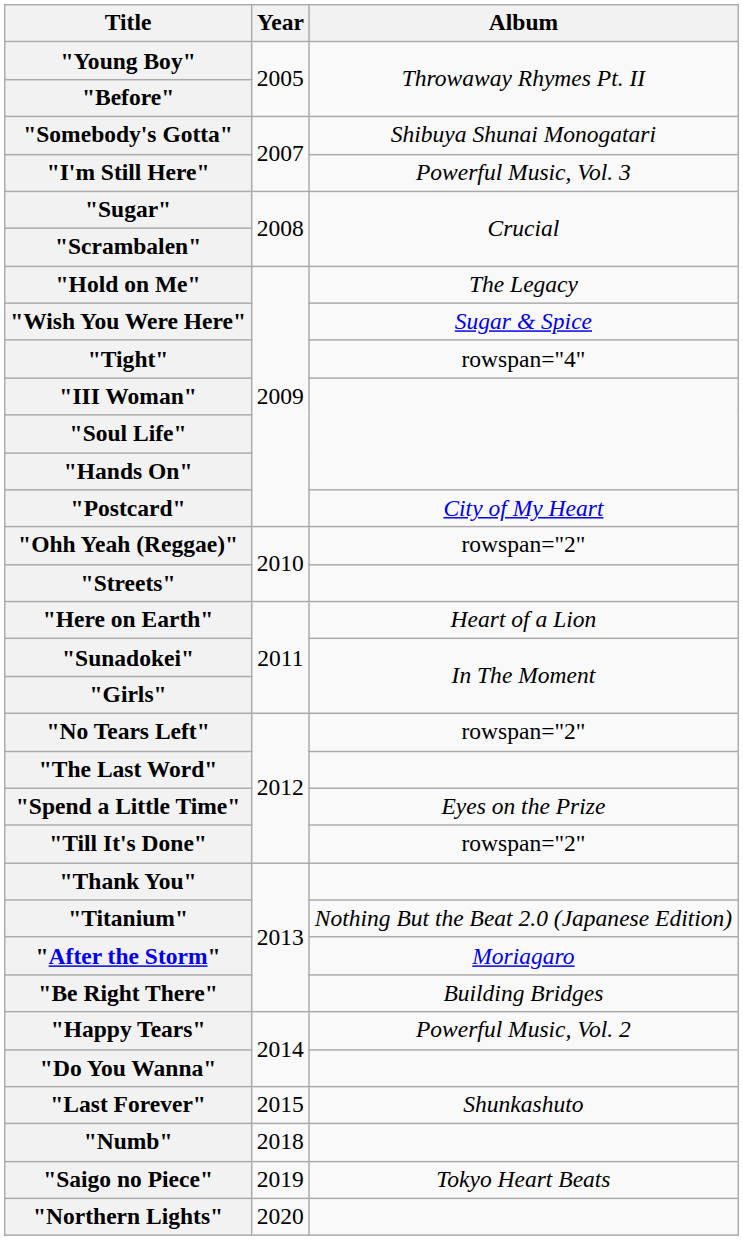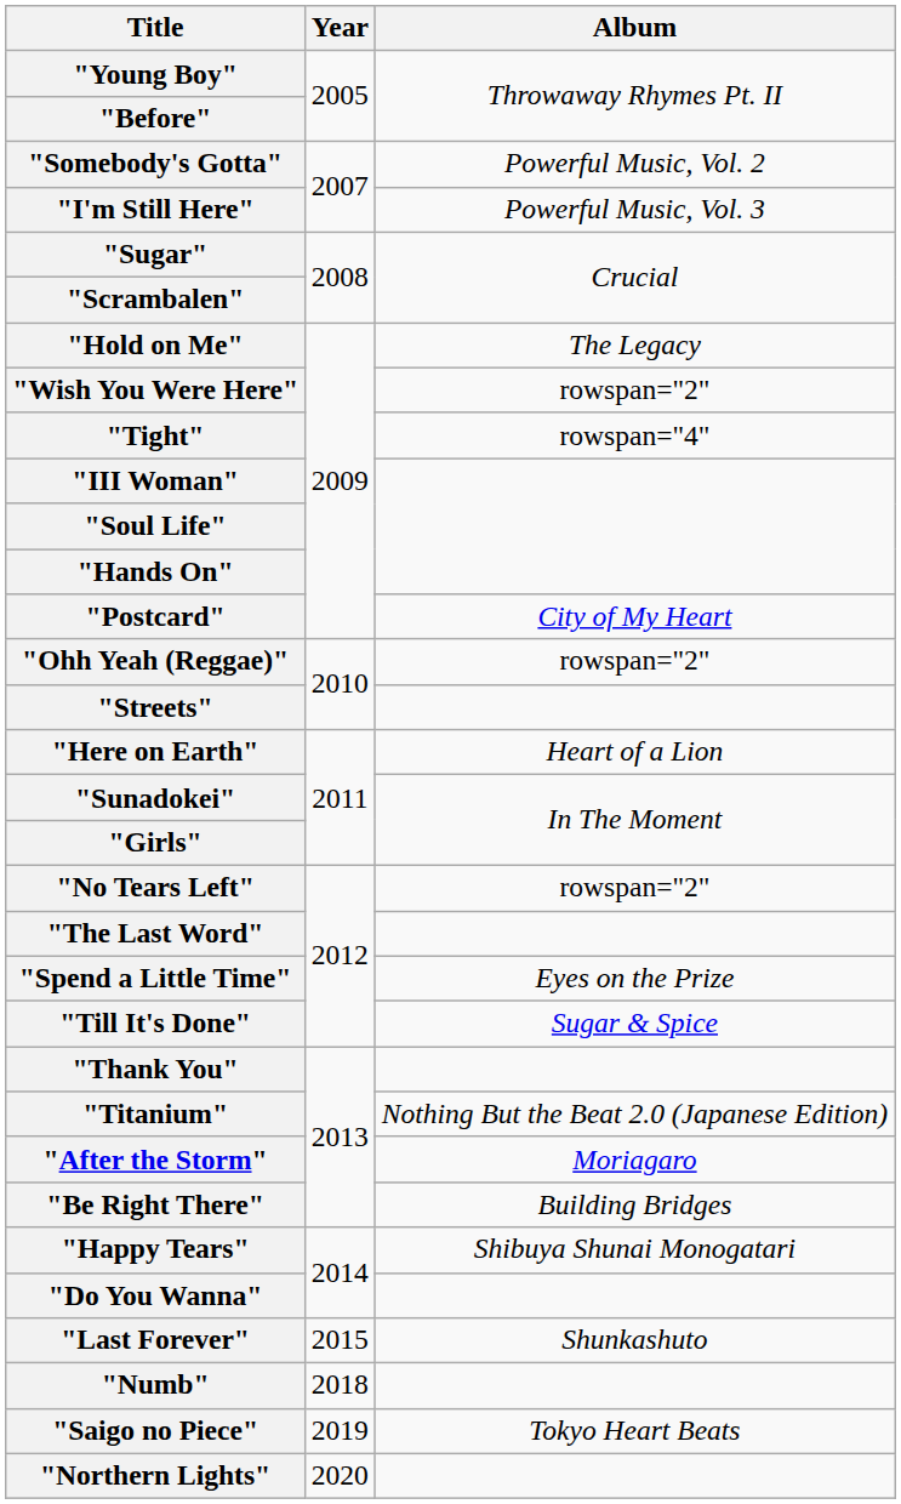"Somebody's Gotta" | Album: Shibuya Shunai Monogatari -> Powerful Music, Vol. 2
"Wish You Were Here" | Album: Sugar & Spice -> rowspan="2"
"Till It's Done" | Album: rowspan="2" -> Sugar & Spice
"Happy Tears" | Album: Powerful Music, Vol. 2 -> Shibuya Shunai Monogatari
